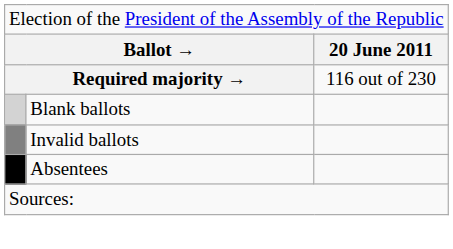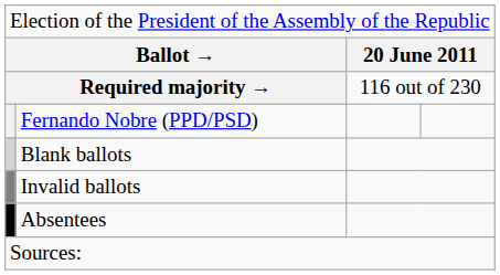+ row: Fernando Nobre (PPD/PSD)
